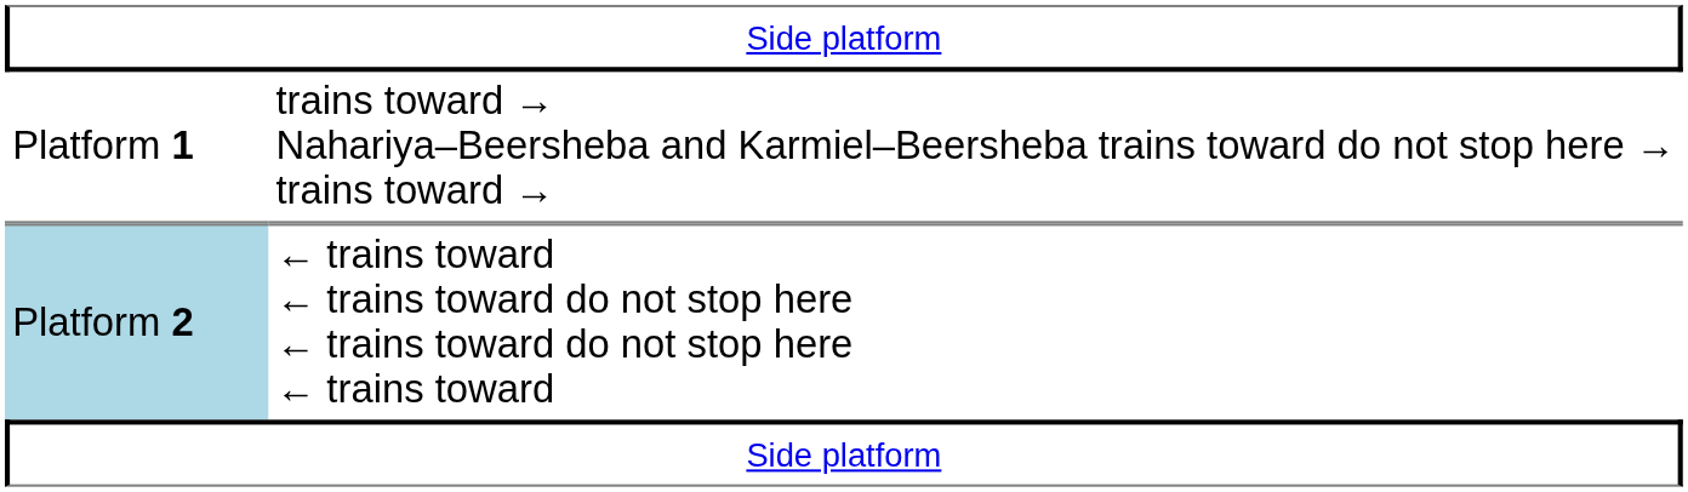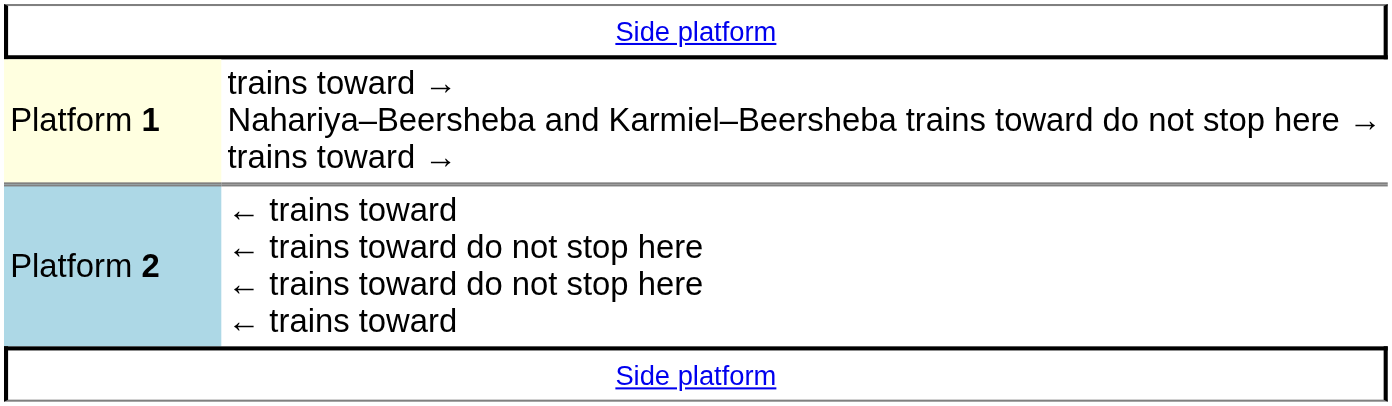row 2 | column 1: no background -> lightyellow background
